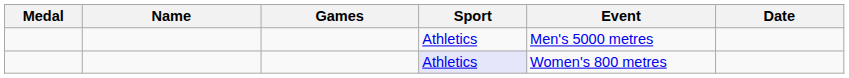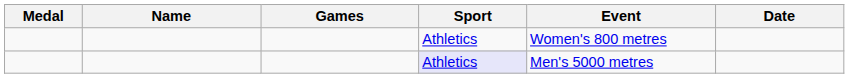row 2 | Event: Men's 5000 metres -> Women's 800 metres
row 3 | Event: Women's 800 metres -> Men's 5000 metres
